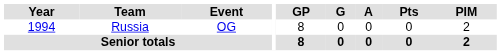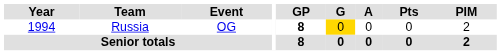Russia | GP: normal -> bold
Russia | G: no background -> gold background
